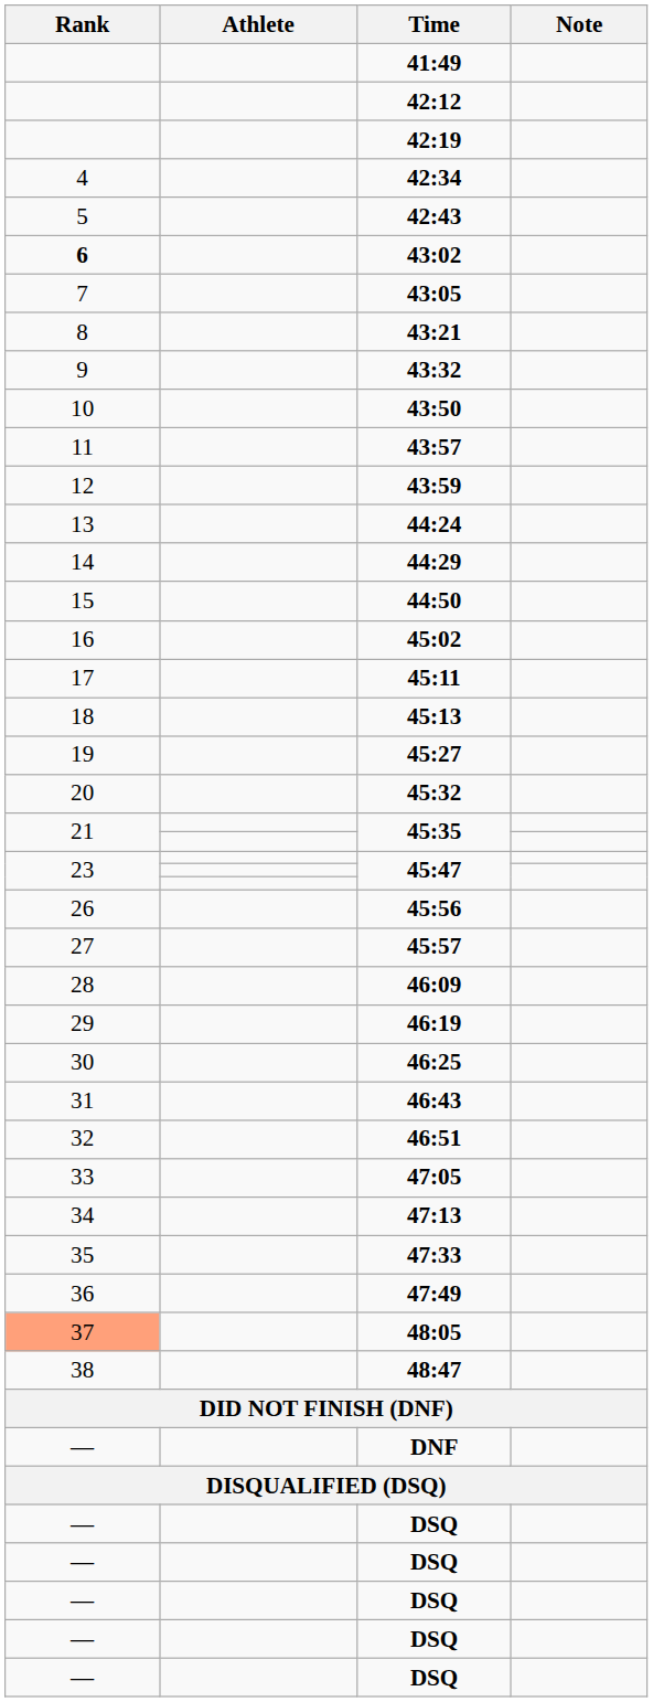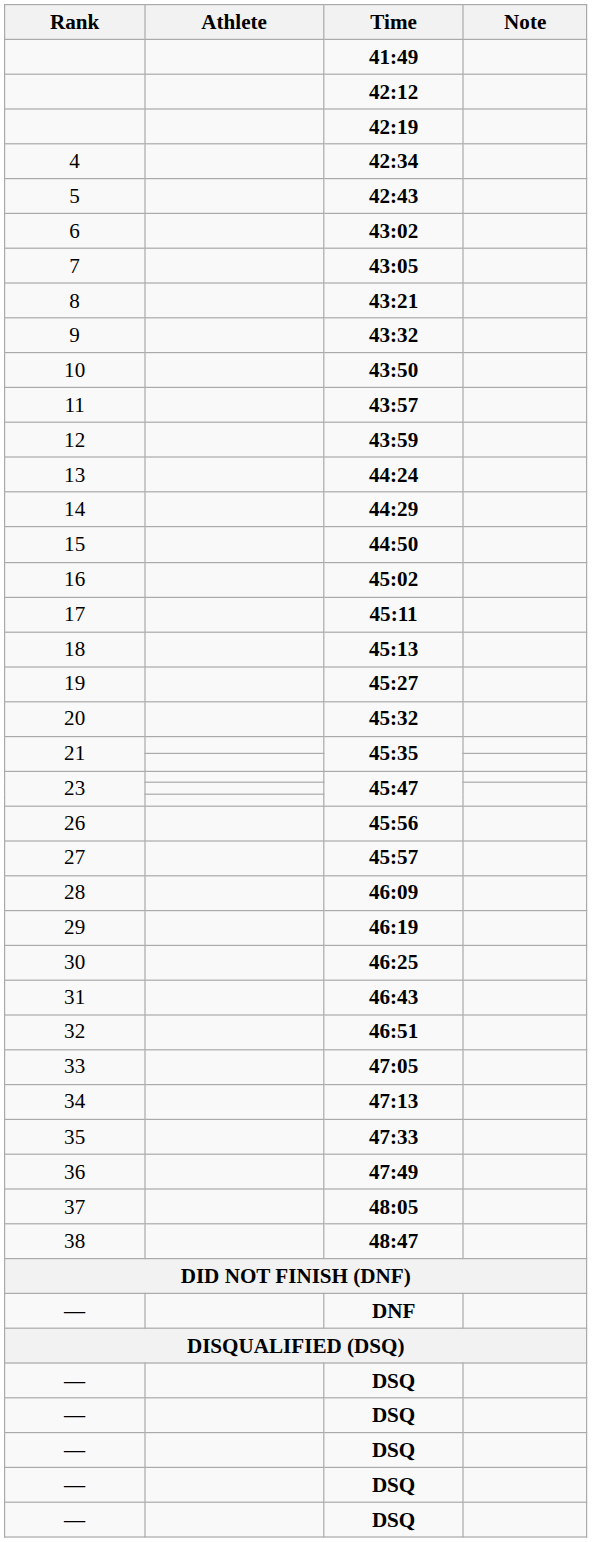43:02 | Rank: bold -> normal
48:05 | Rank: lightsalmon background -> no background
